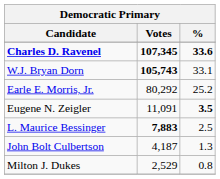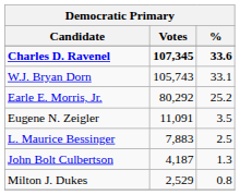W.J. Bryan Dorn | Votes: bold -> normal
Eugene N. Zeigler | %: bold -> normal
L. Maurice Bessinger | Votes: bold -> normal
